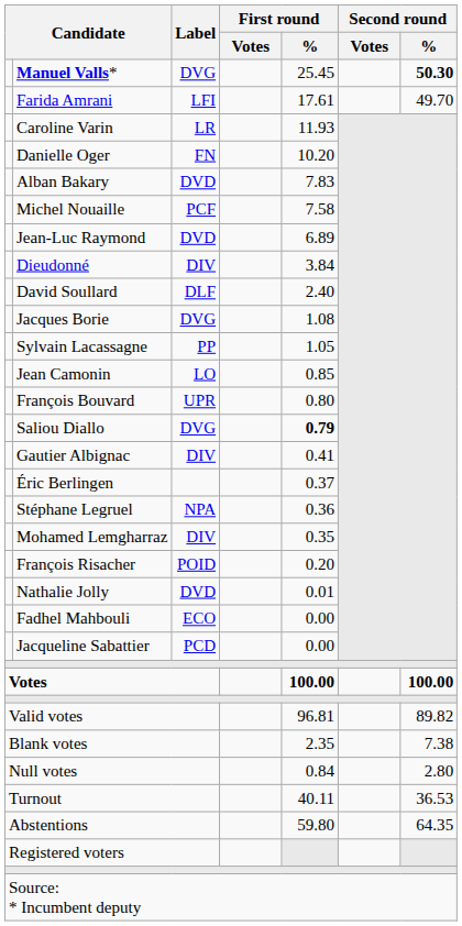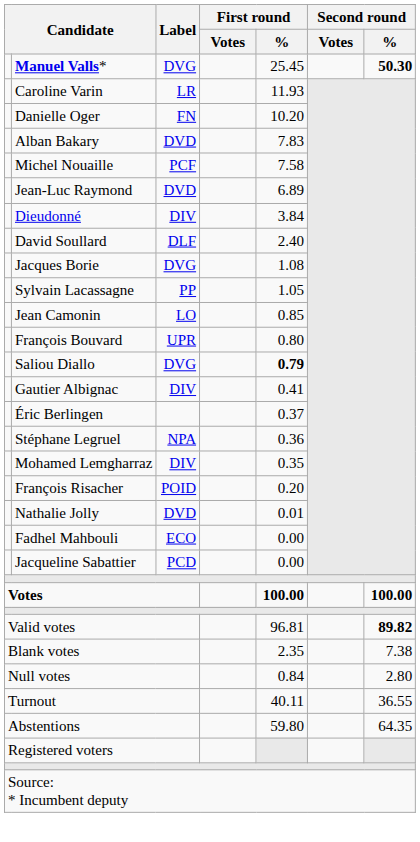- row: Farida Amrani | LFI | 17.61 | 49.70
Valid votes | Second round / %: normal -> bold
Turnout | Second round / %: 36.53 -> 36.55
